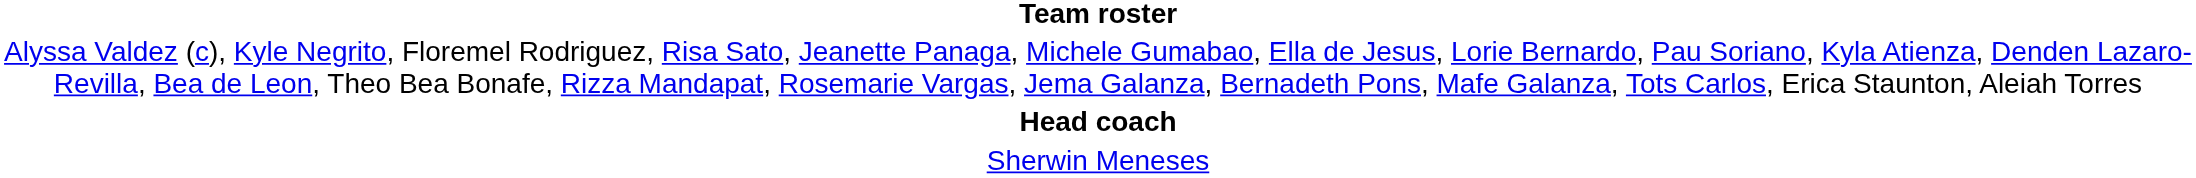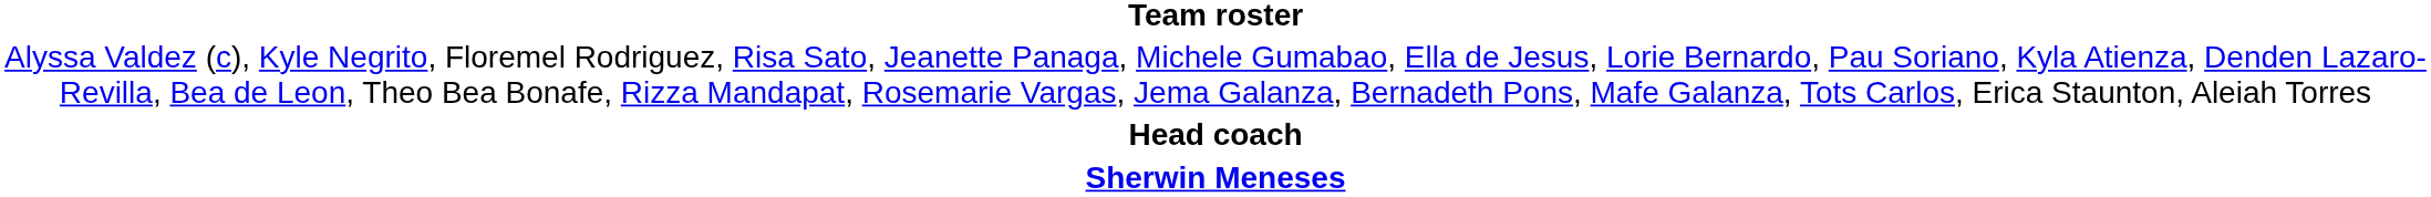row 4 | column 1: normal -> bold
